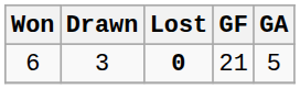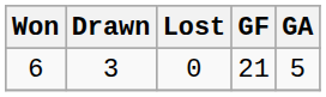6 | Lost: bold -> normal
